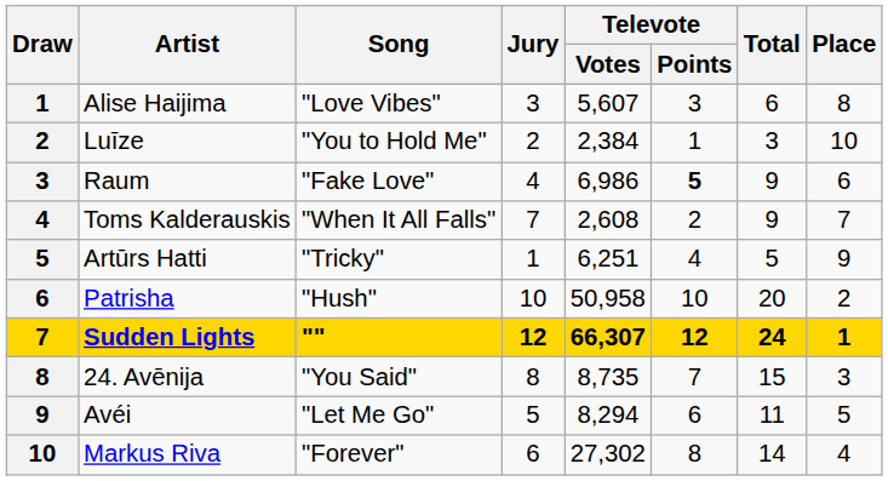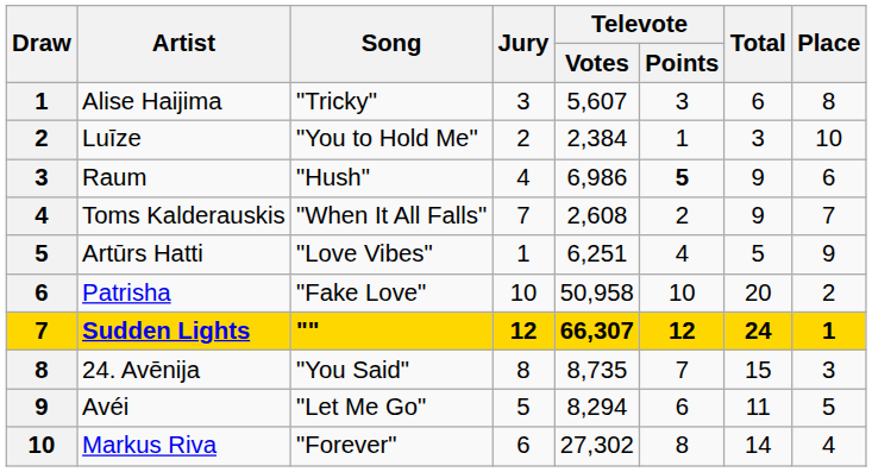Alise Haijima | Song: "Love Vibes" -> "Tricky"
Raum | Song: "Fake Love" -> "Hush"
Artūrs Hatti | Song: "Tricky" -> "Love Vibes"
Patrisha | Song: "Hush" -> "Fake Love"
